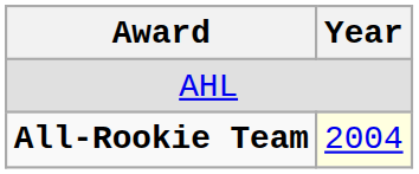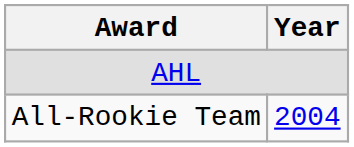All-Rookie Team | Award: bold -> normal
All-Rookie Team | Year: lightyellow background -> no background
